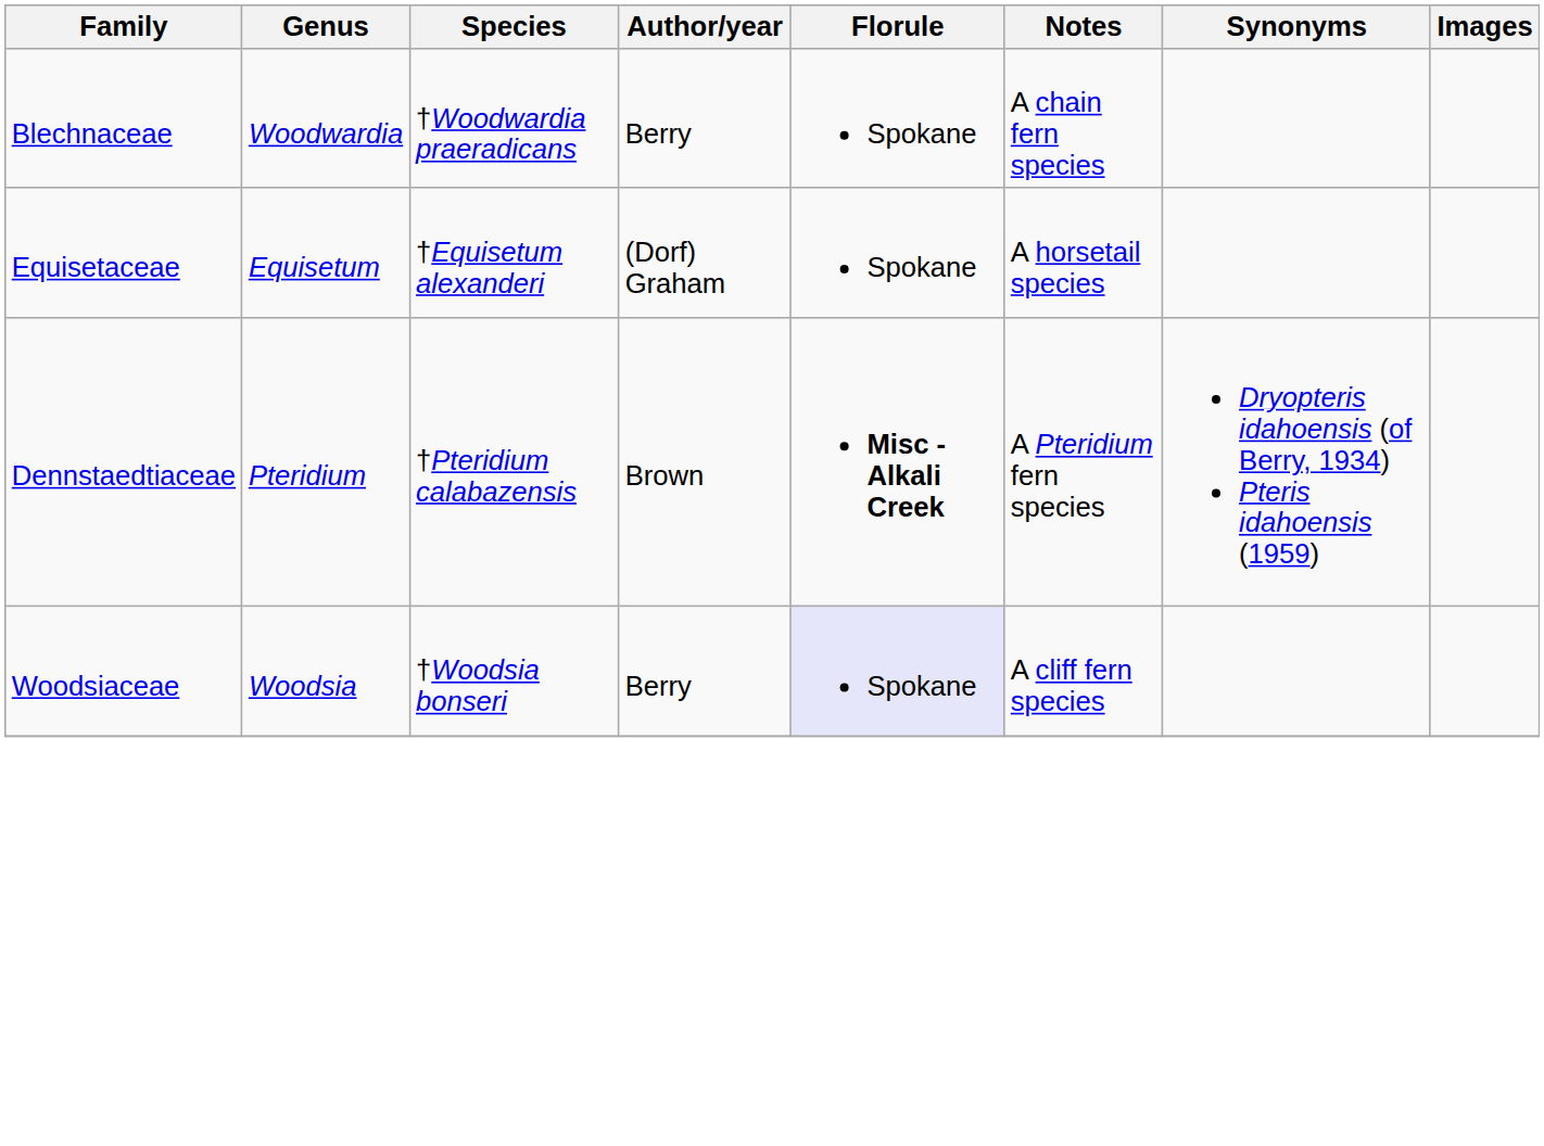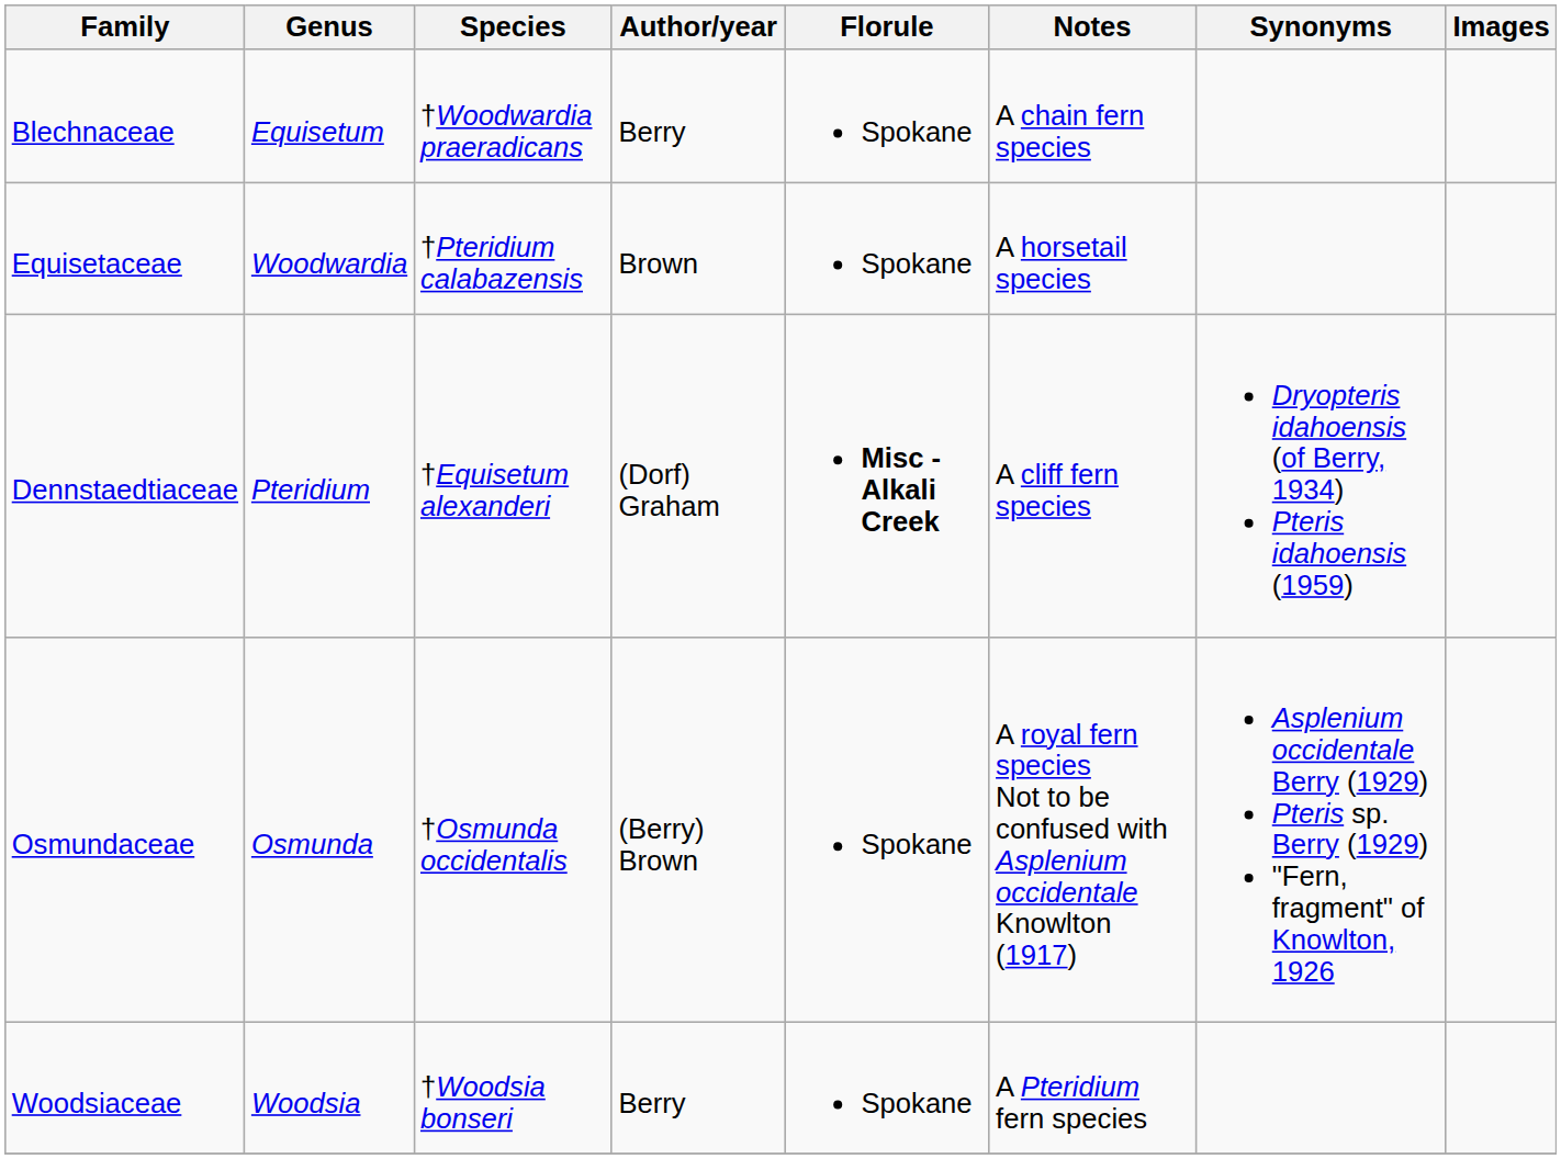Blechnaceae | Genus: Woodwardia -> Equisetum
Equisetaceae | Genus: Equisetum -> Woodwardia
Equisetaceae | Species: †Equisetum alexanderi -> †Pteridium calabazensis
Equisetaceae | Author/year: (Dorf) Graham -> Brown
Dennstaedtiaceae | Species: †Pteridium calabazensis -> †Equisetum alexanderi
Dennstaedtiaceae | Author/year: Brown -> (Dorf) Graham
Dennstaedtiaceae | Notes: A Pteridium fern species -> A cliff fern species
+ row: Osmundaceae | Osmunda | †Osmunda occidentalis | (Berry) Brown | Spokane | A royal fern species Not to be confused with Asplenium occidentale Knowlton (1917) | Asplenium occidentale Berry (1929) Pteris sp. Berry (1929) "Fern, fragment" of Knowlton, 1926
Woodsiaceae | Florule: lavender background -> no background
Woodsiaceae | Notes: A cliff fern species -> A Pteridium fern species
